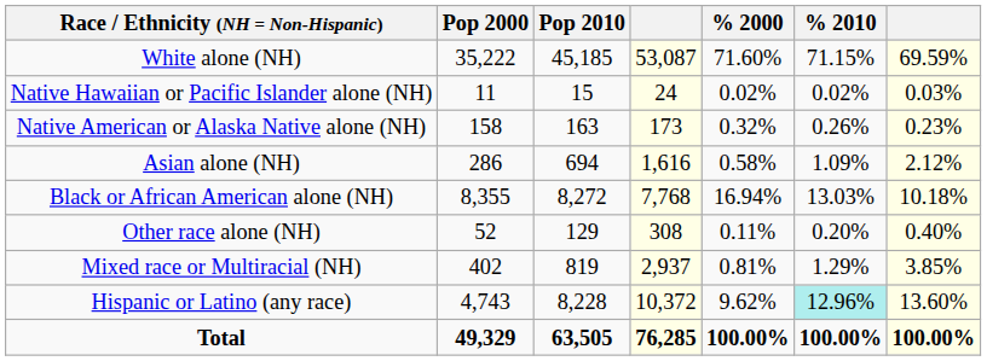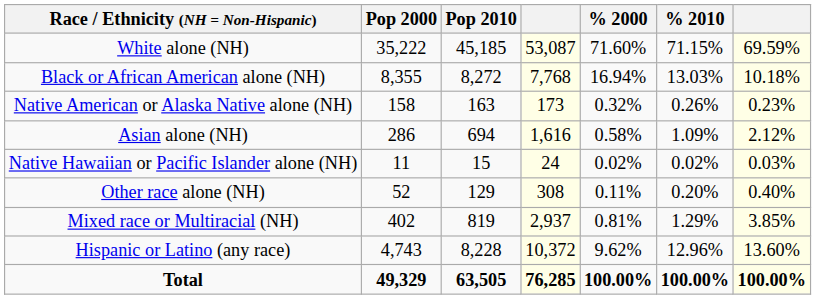rows swapped: Black or African American alone (NH) <-> Native Hawaiian or Pacific Islander alone (NH)
Hispanic or Latino (any race) | % 2010: paleturquoise background -> no background
